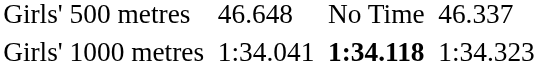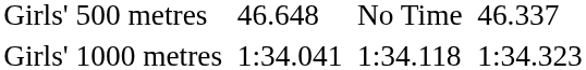Girls' 1000 metres | column 3: bold -> normal
